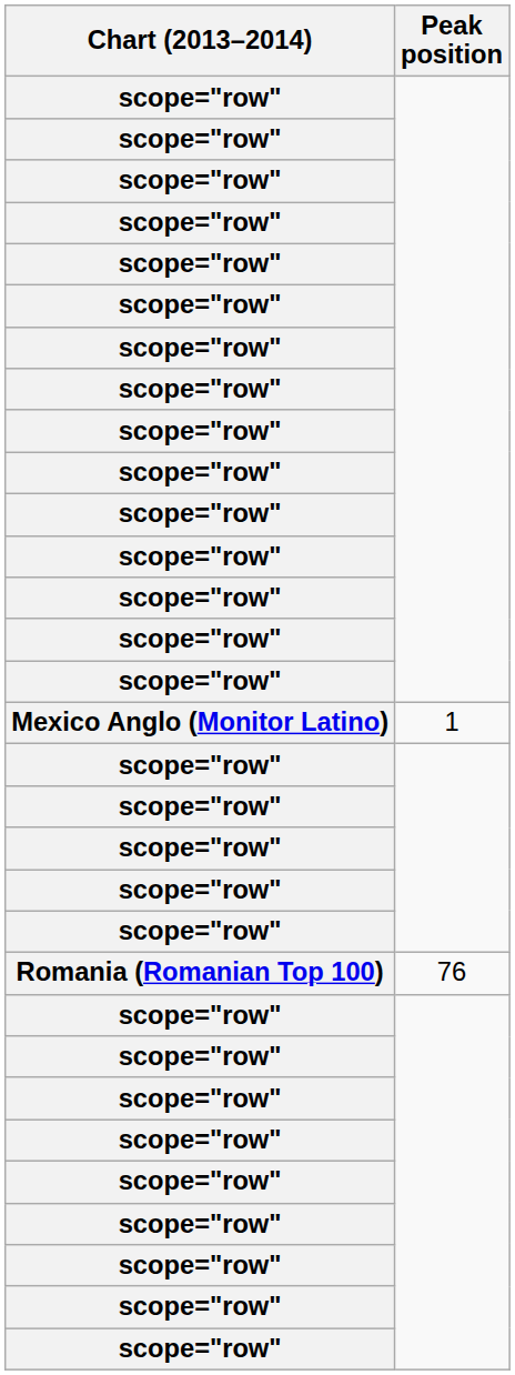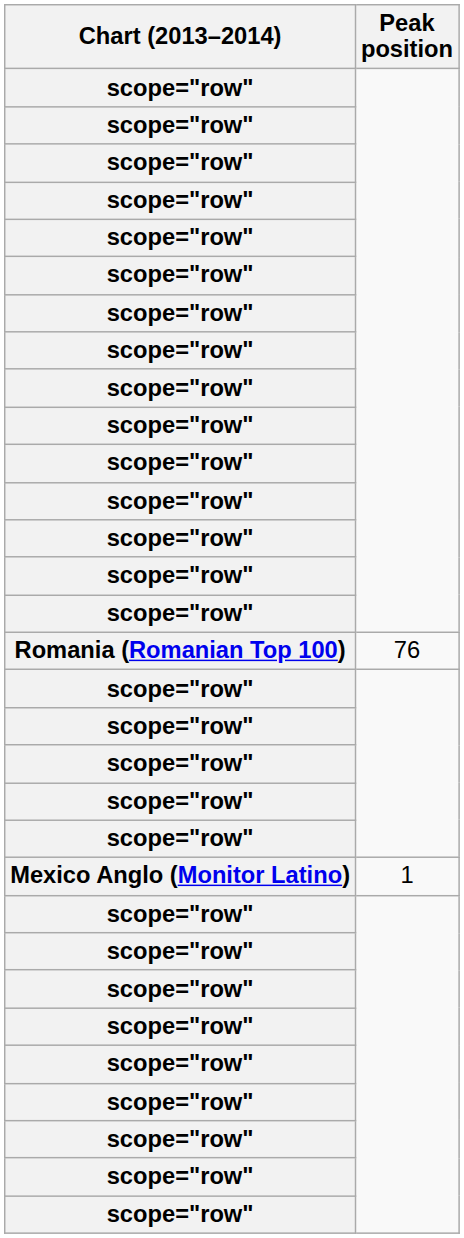rows swapped: Mexico Anglo (Monitor Latino) <-> Romania (Romanian Top 100)
